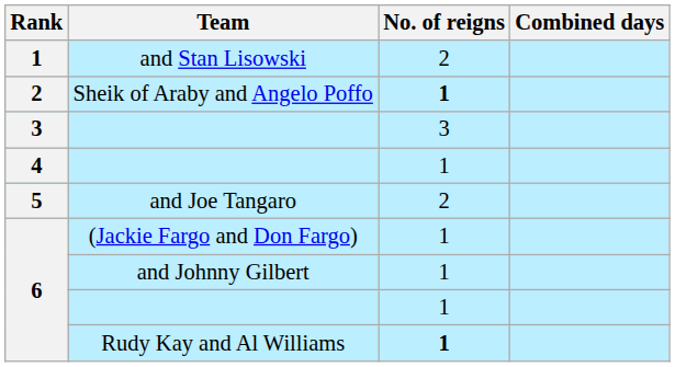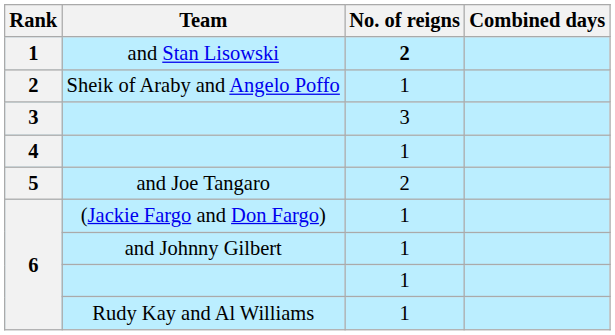and Stan Lisowski | No. of reigns: normal -> bold
Sheik of Araby and Angelo Poffo | No. of reigns: bold -> normal
Rudy Kay and Al Williams | No. of reigns: bold -> normal
